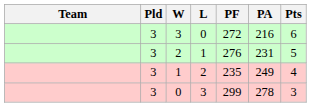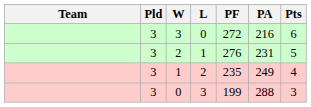row 5 | PF: 299 -> 199
row 5 | PA: 278 -> 288
